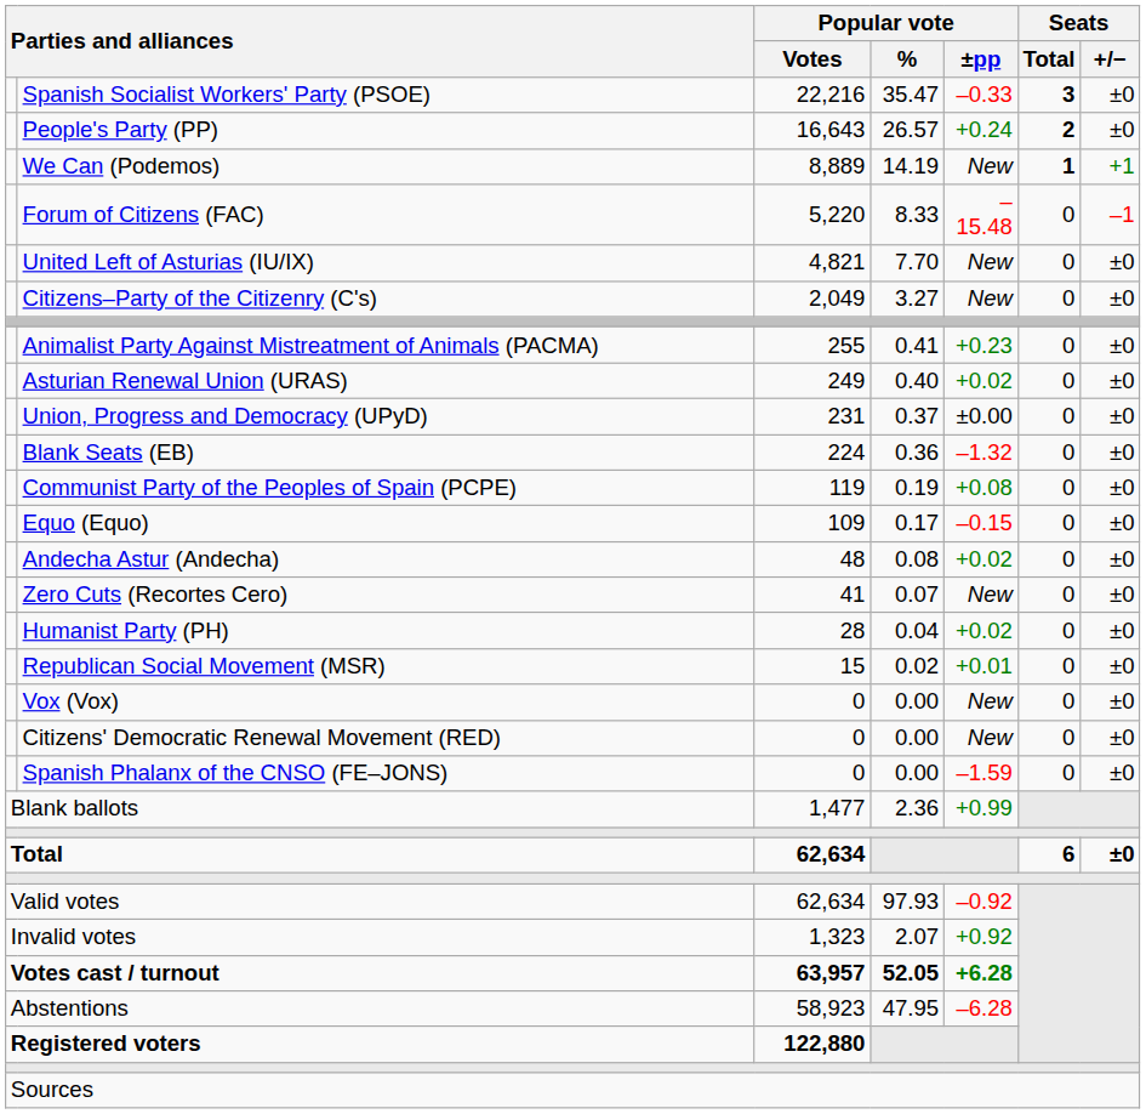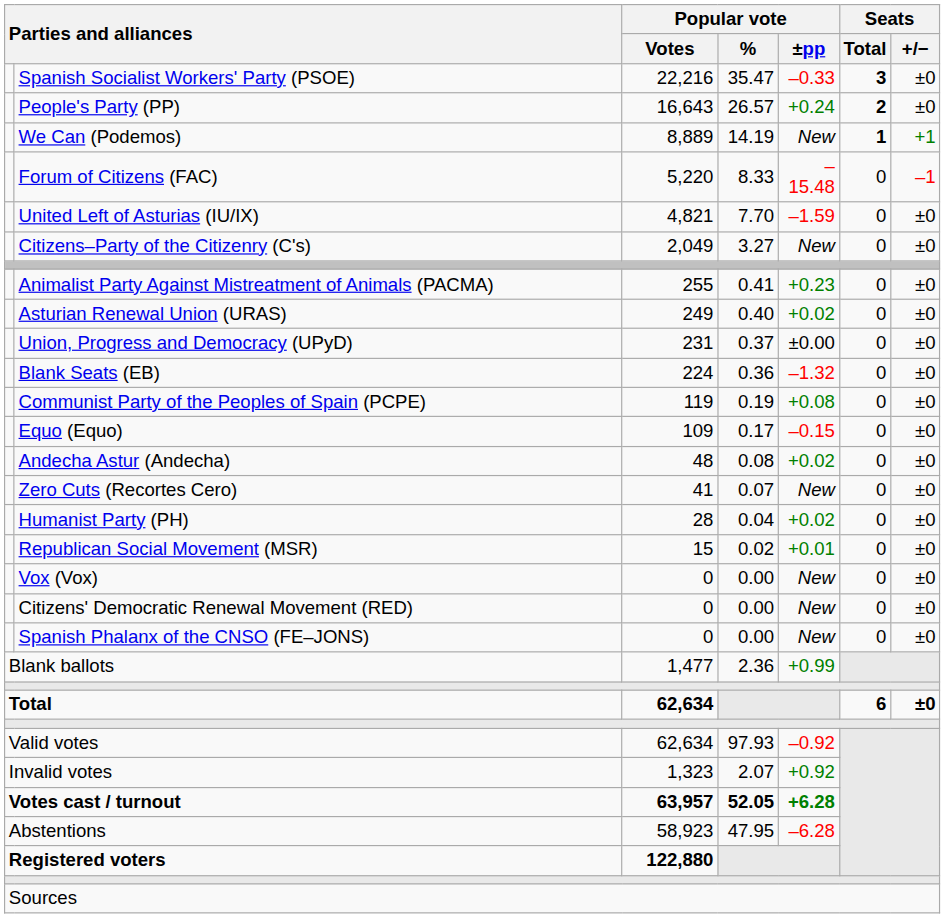United Left of Asturias (IU/IX) | Popular vote / ±pp: New -> –1.59
Spanish Phalanx of the CNSO (FE–JONS) | Popular vote / ±pp: –1.59 -> New
